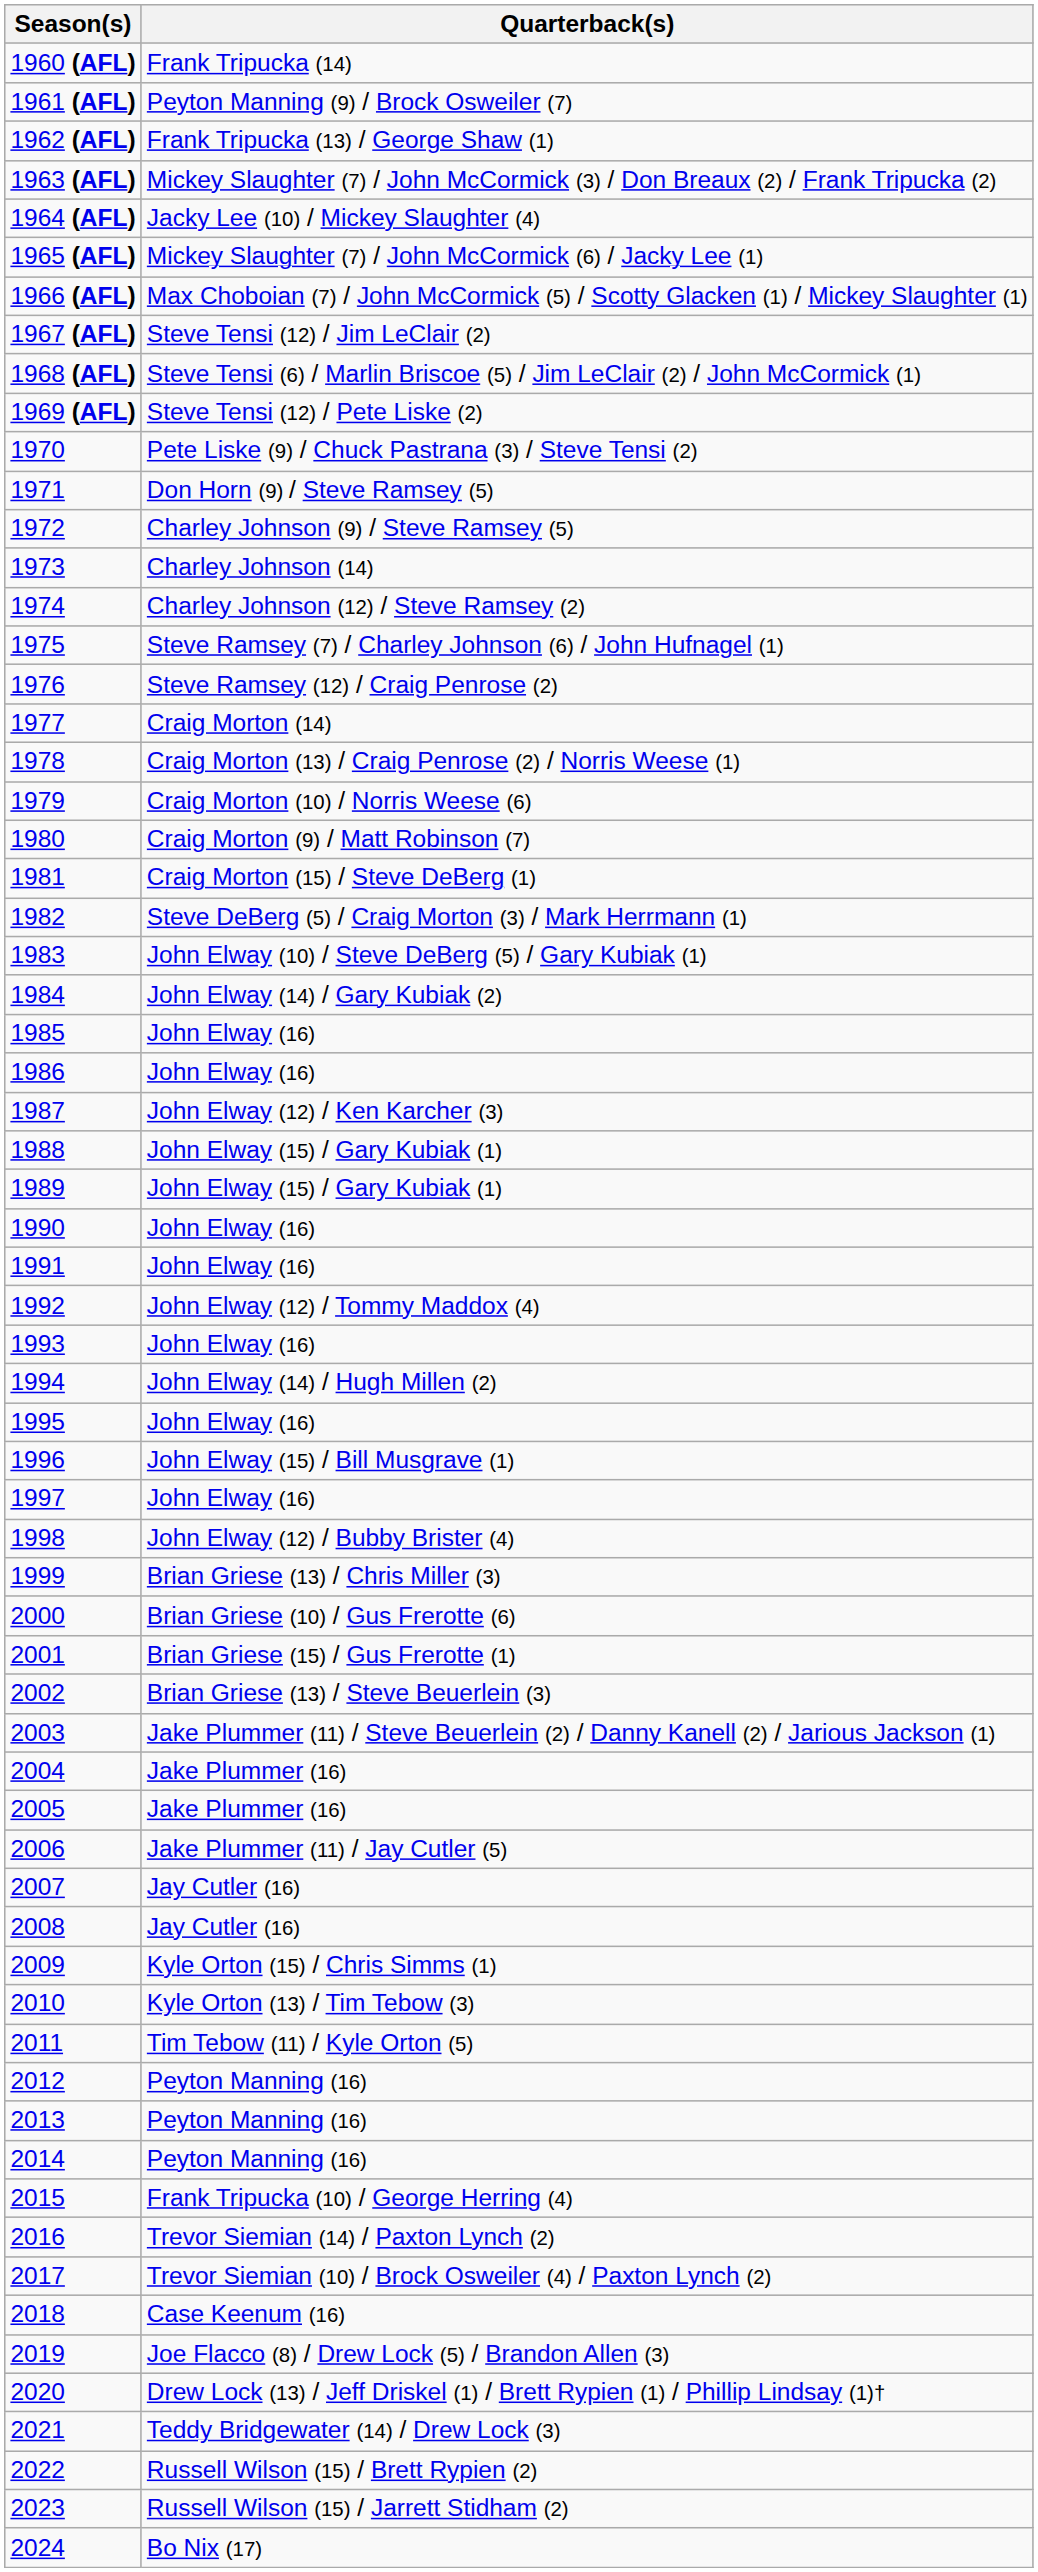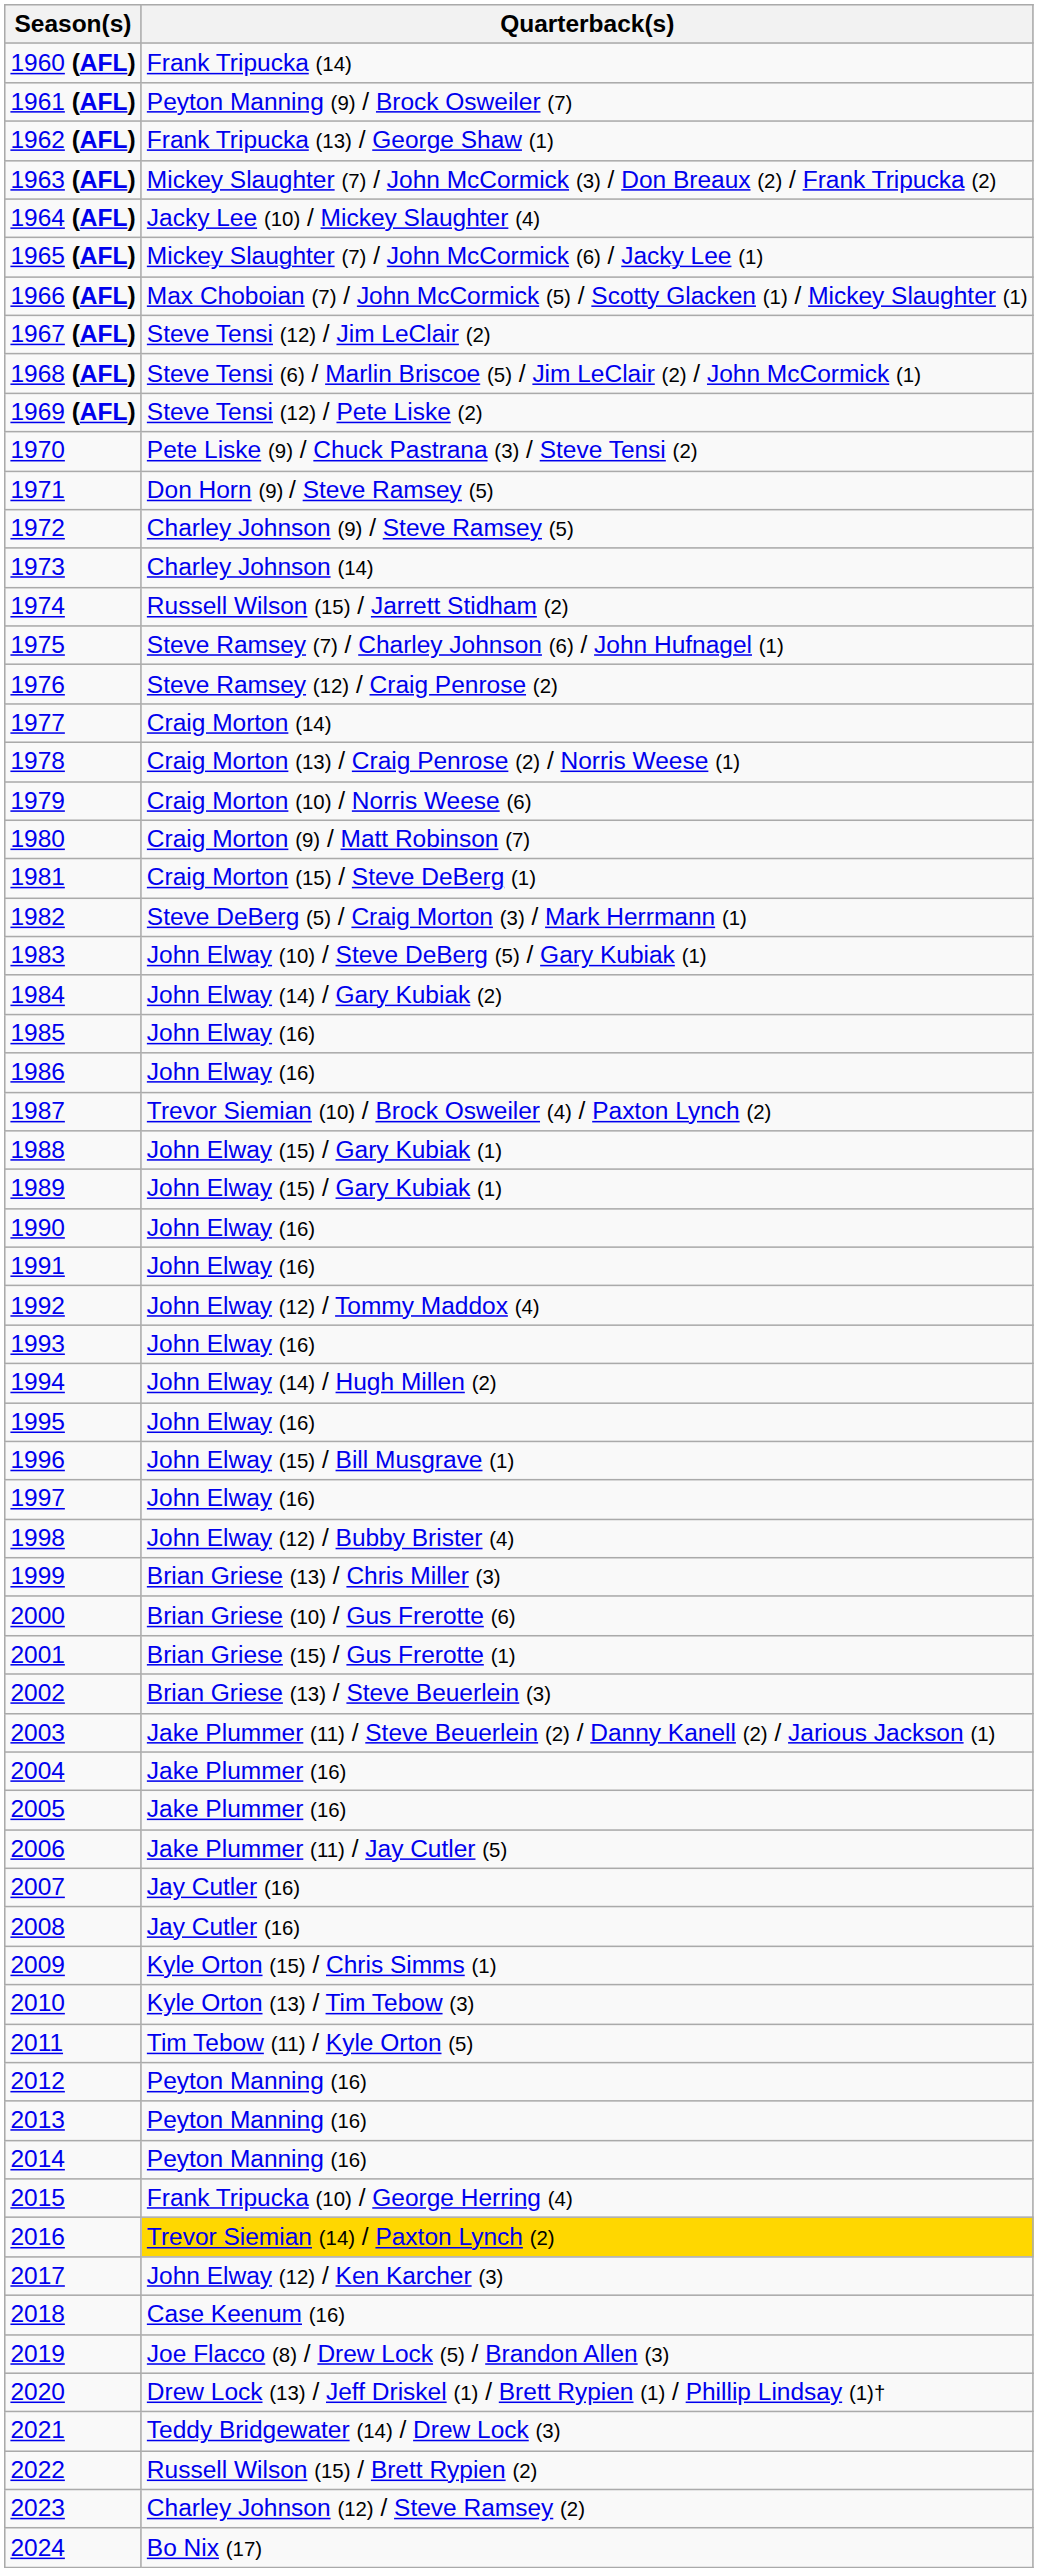1974 | Quarterback(s): Charley Johnson (12) / Steve Ramsey (2) -> Russell Wilson (15) / Jarrett Stidham (2)
1987 | Quarterback(s): John Elway (12) / Ken Karcher (3) -> Trevor Siemian (10) / Brock Osweiler (4) / Paxton Lynch (2)
2016 | Quarterback(s): no background -> gold background
2017 | Quarterback(s): Trevor Siemian (10) / Brock Osweiler (4) / Paxton Lynch (2) -> John Elway (12) / Ken Karcher (3)
2023 | Quarterback(s): Russell Wilson (15) / Jarrett Stidham (2) -> Charley Johnson (12) / Steve Ramsey (2)
